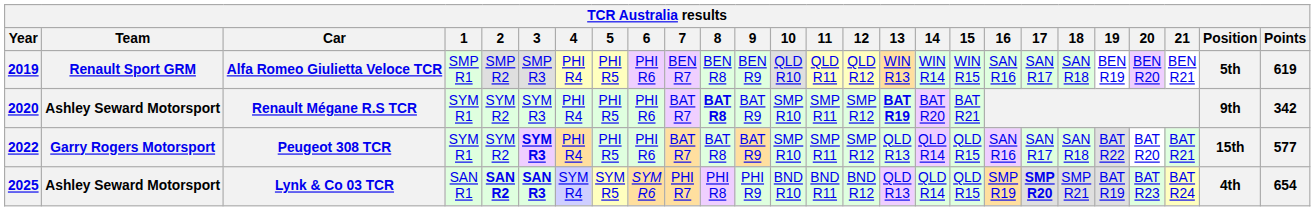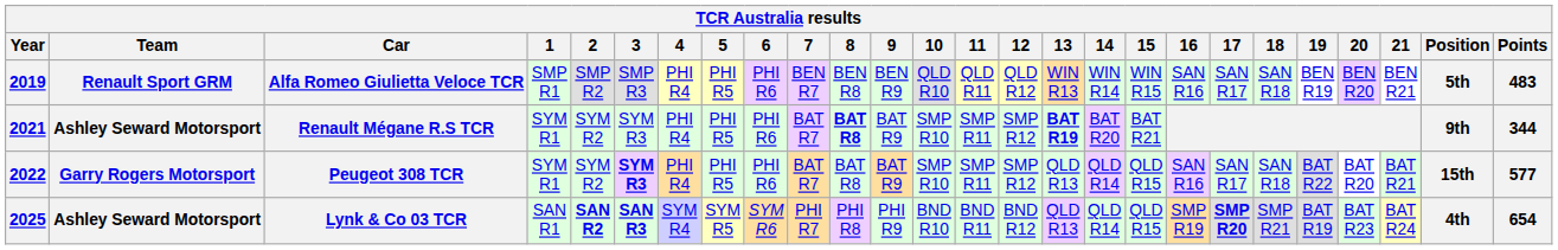Alfa Romeo Giulietta Veloce TCR | Points: 619 -> 483
Renault Mégane R.S TCR | Year: 2020 -> 2021
Renault Mégane R.S TCR | Points: 342 -> 344
